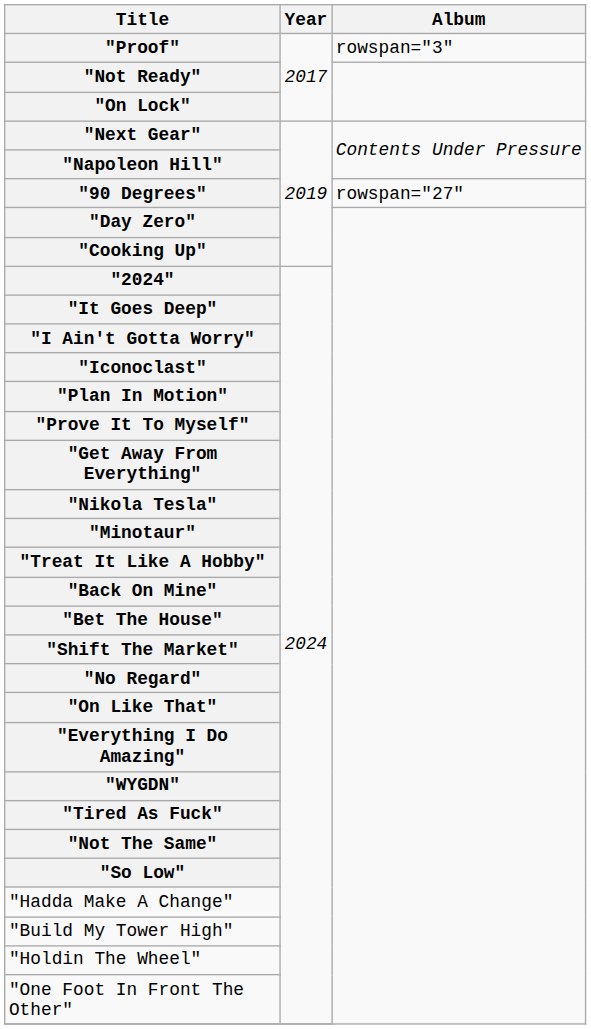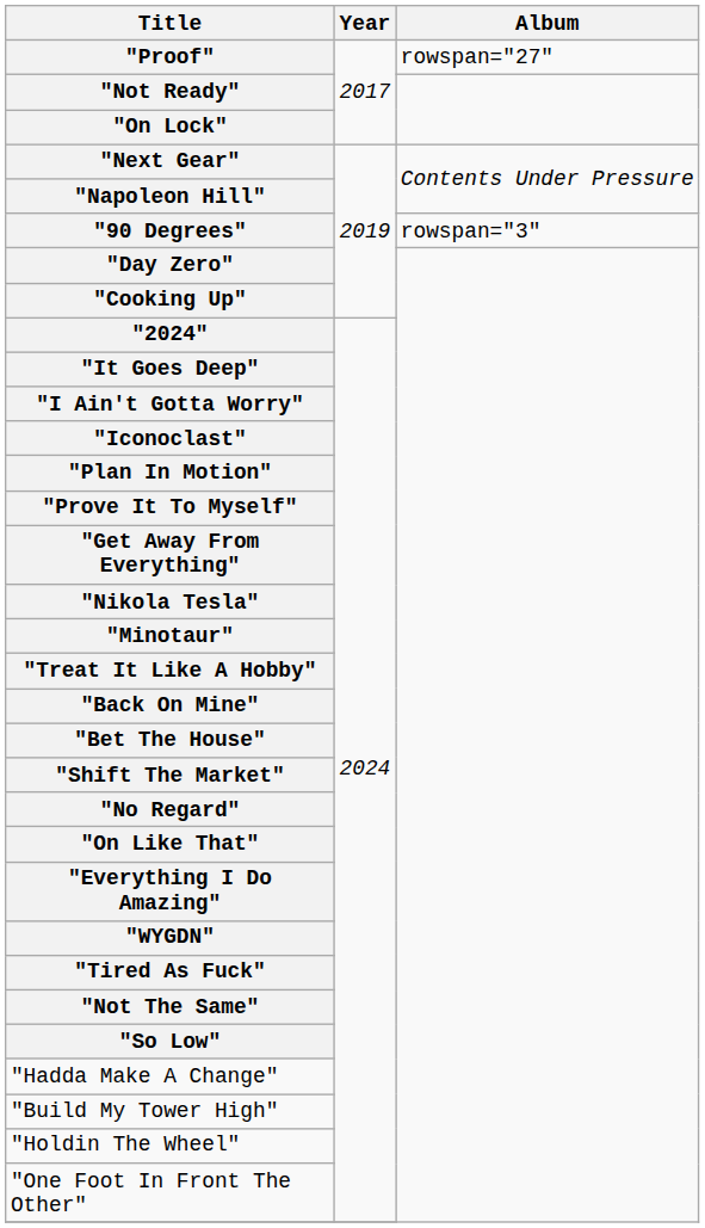"Proof" | Album: rowspan="3" -> rowspan="27"
"90 Degrees" | Album: rowspan="27" -> rowspan="3"
